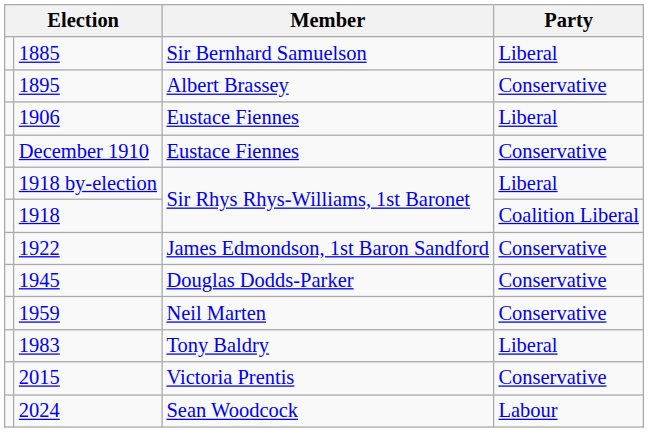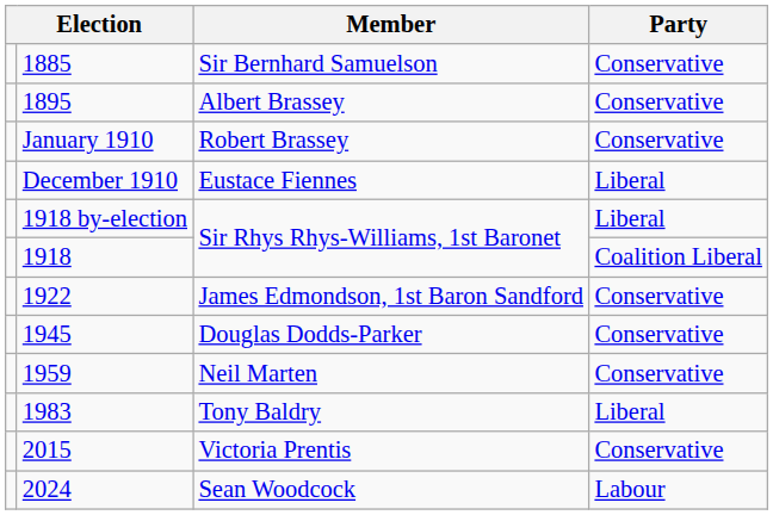1885 | Party: Liberal -> Conservative
- row: 1906 | Eustace Fiennes | Liberal
+ row: January 1910 | Robert Brassey | Conservative
December 1910 | Party: Conservative -> Liberal
